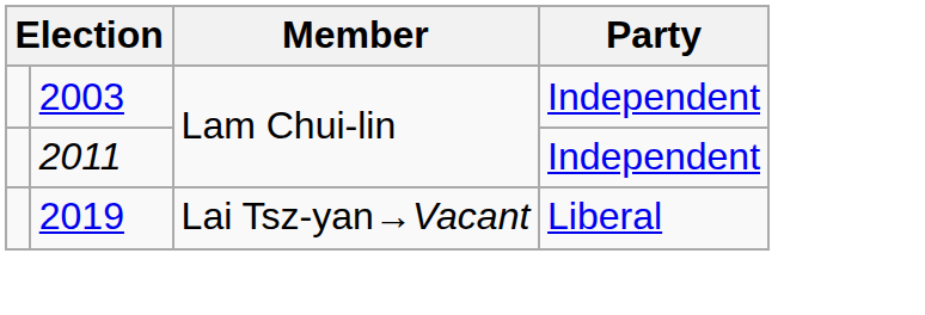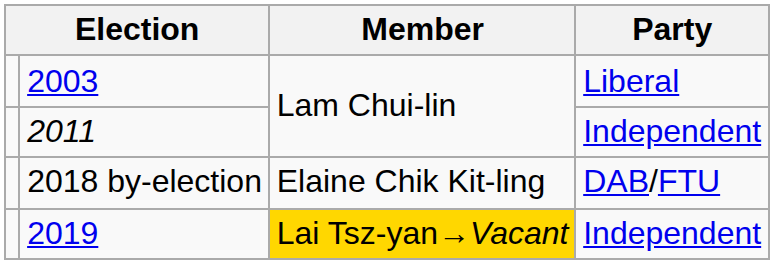2003 | Party: Independent -> Liberal
+ row: 2018 by-election | Elaine Chik Kit-ling | DAB/FTU
2019 | Member: no background -> gold background
2019 | Party: Liberal -> Independent
